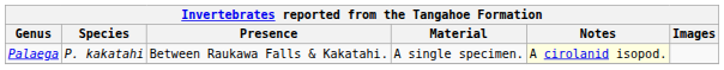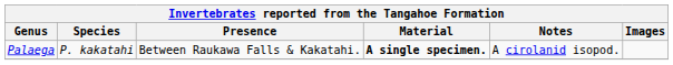Palaega | Material: normal -> bold
Palaega | Notes: lightyellow background -> no background
